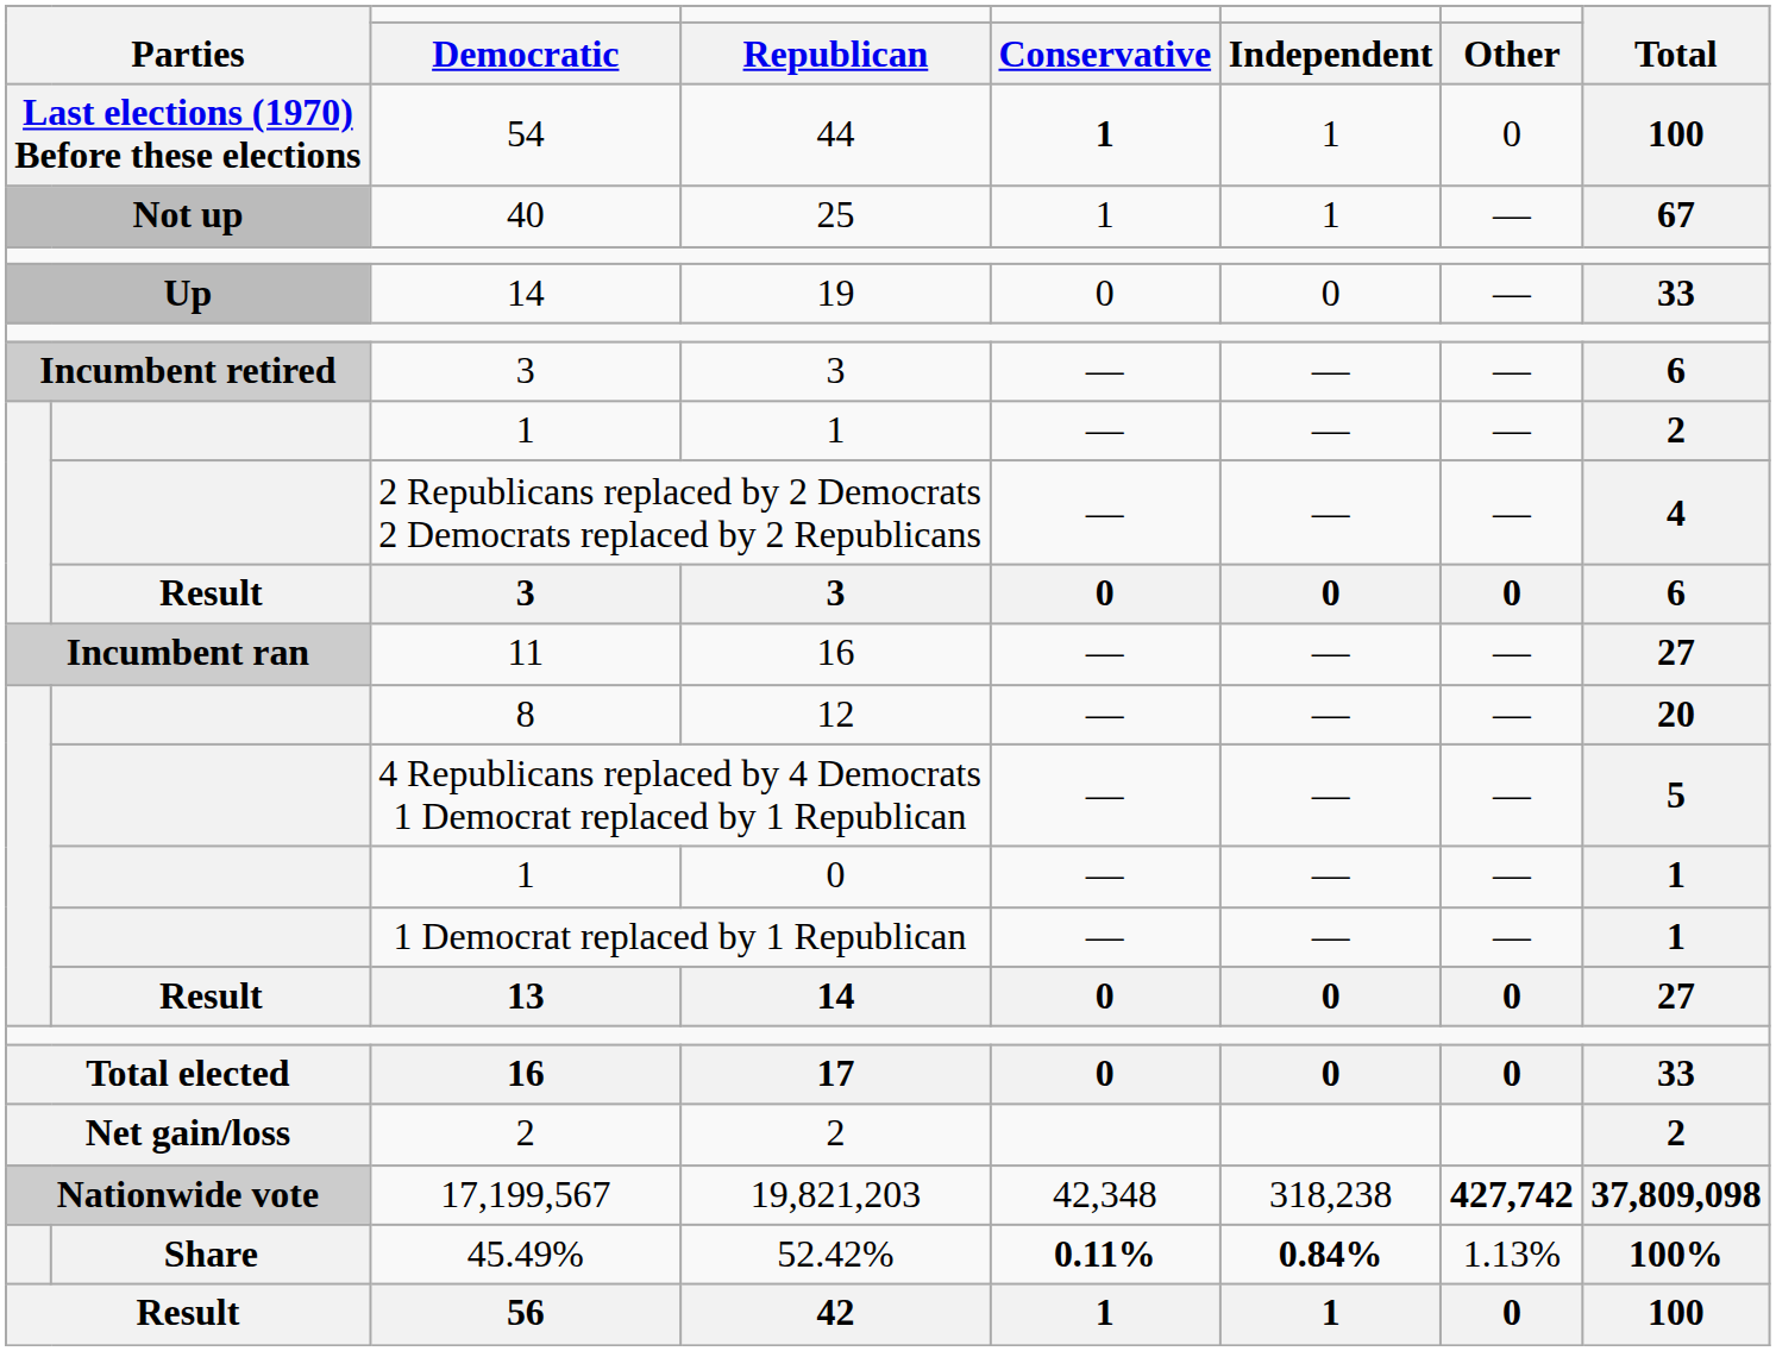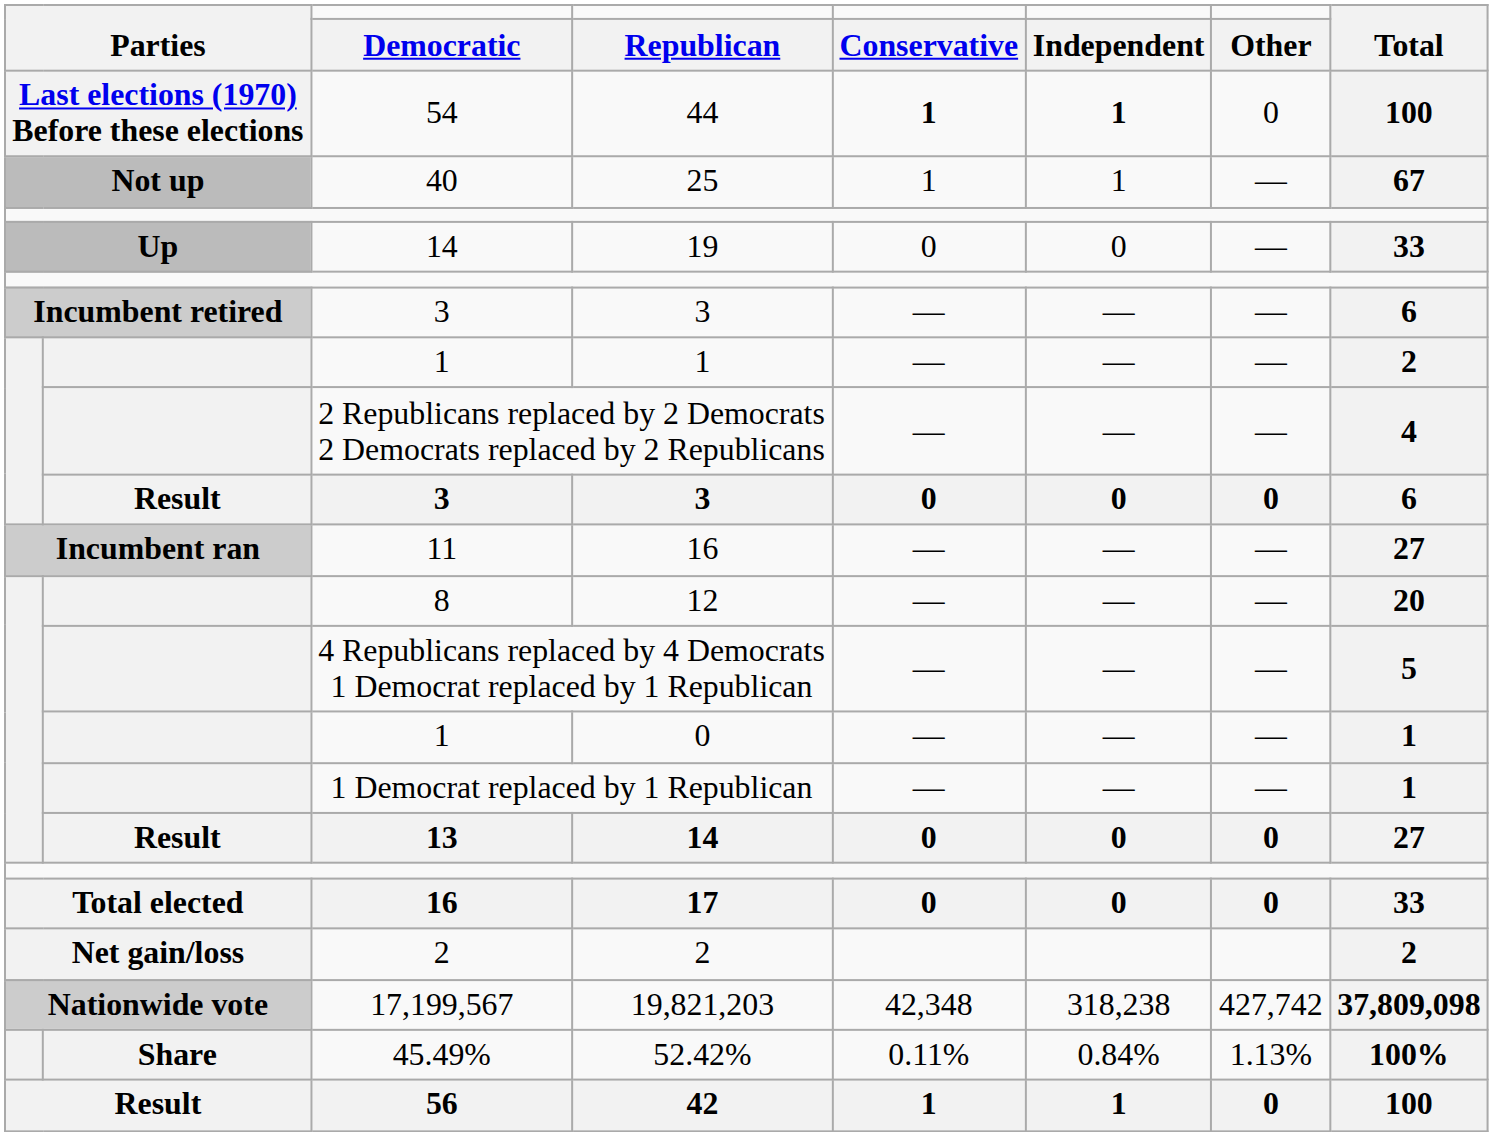44 | Independent: normal -> bold
19,821,203 | Other: bold -> normal
52.42% | Conservative: bold -> normal
52.42% | Independent: bold -> normal
